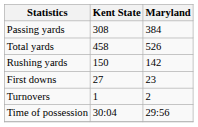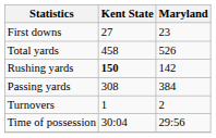rows swapped: First downs <-> Passing yards
Rushing yards | Kent State: normal -> bold
